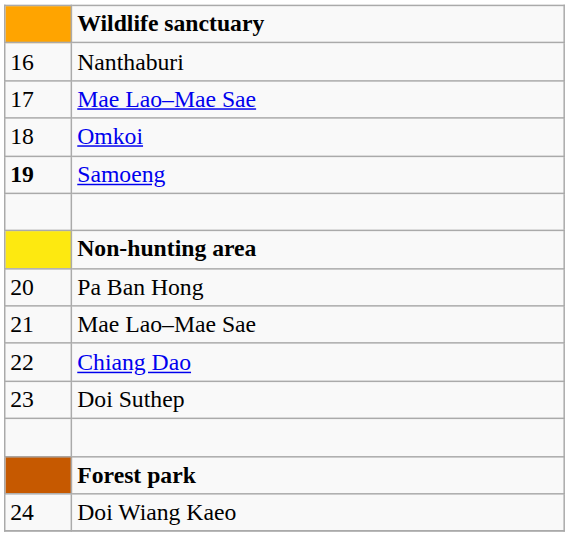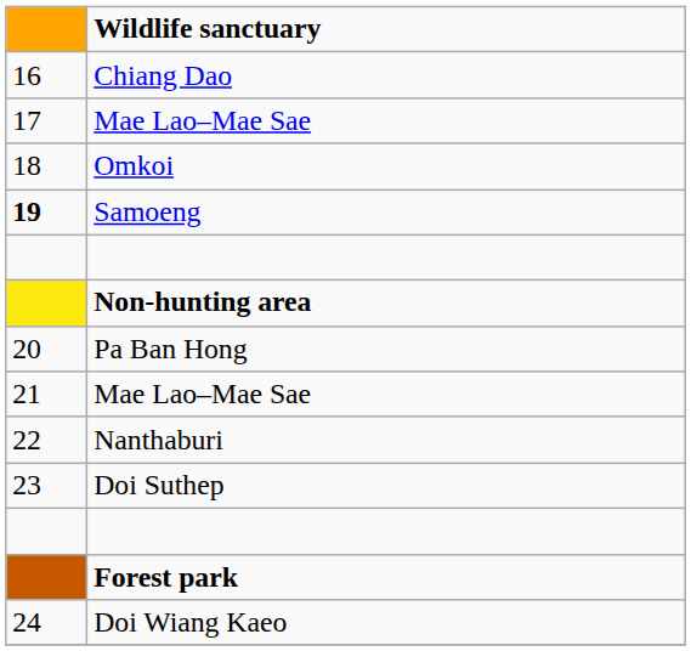row 2 | Wildlife sanctuary: Nanthaburi -> Chiang Dao
row 10 | Wildlife sanctuary: Chiang Dao -> Nanthaburi
